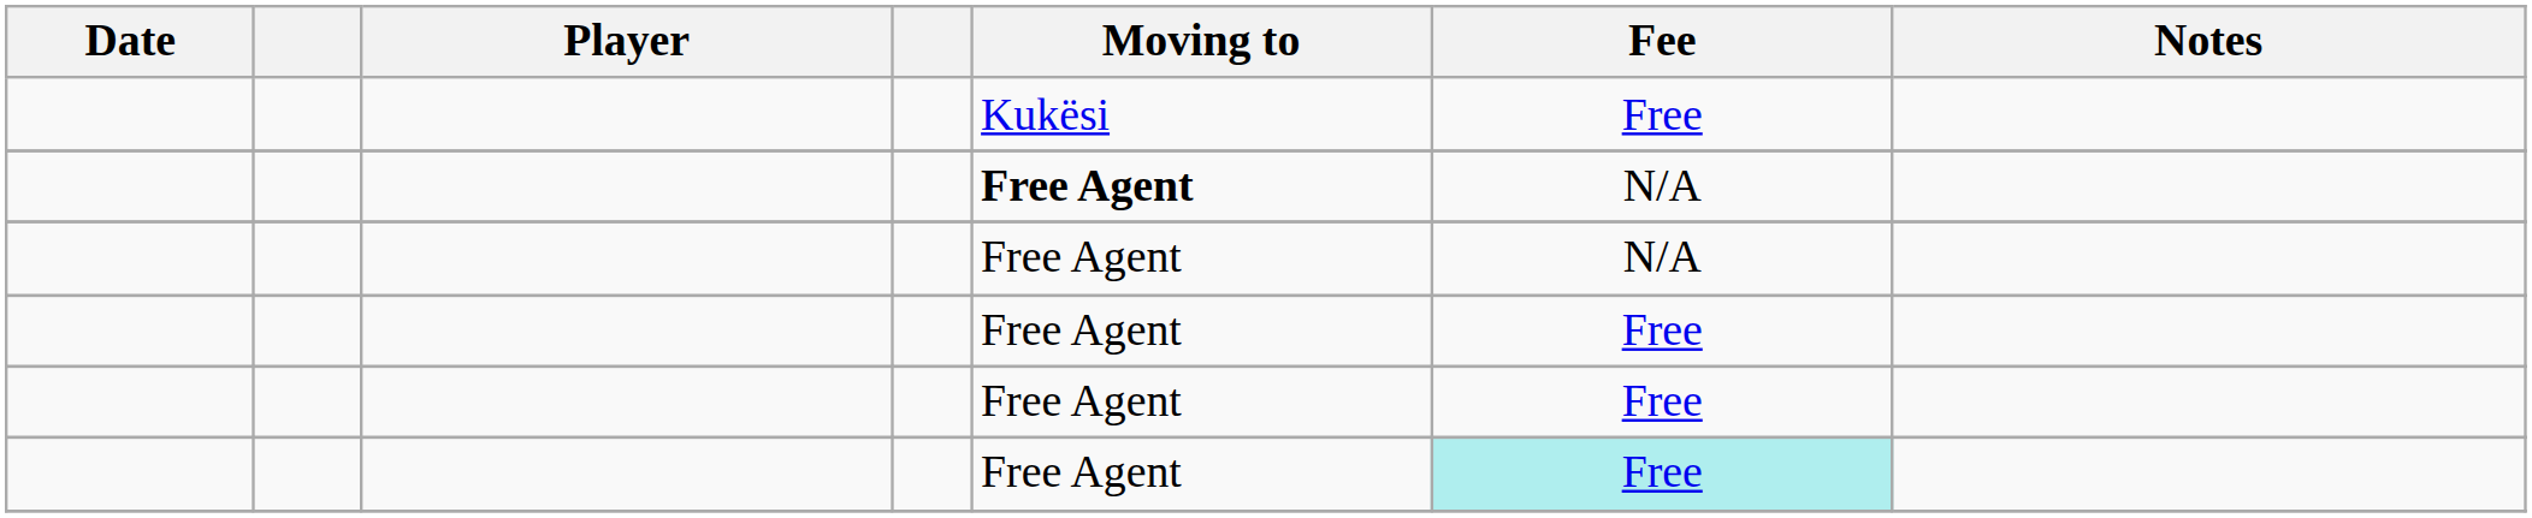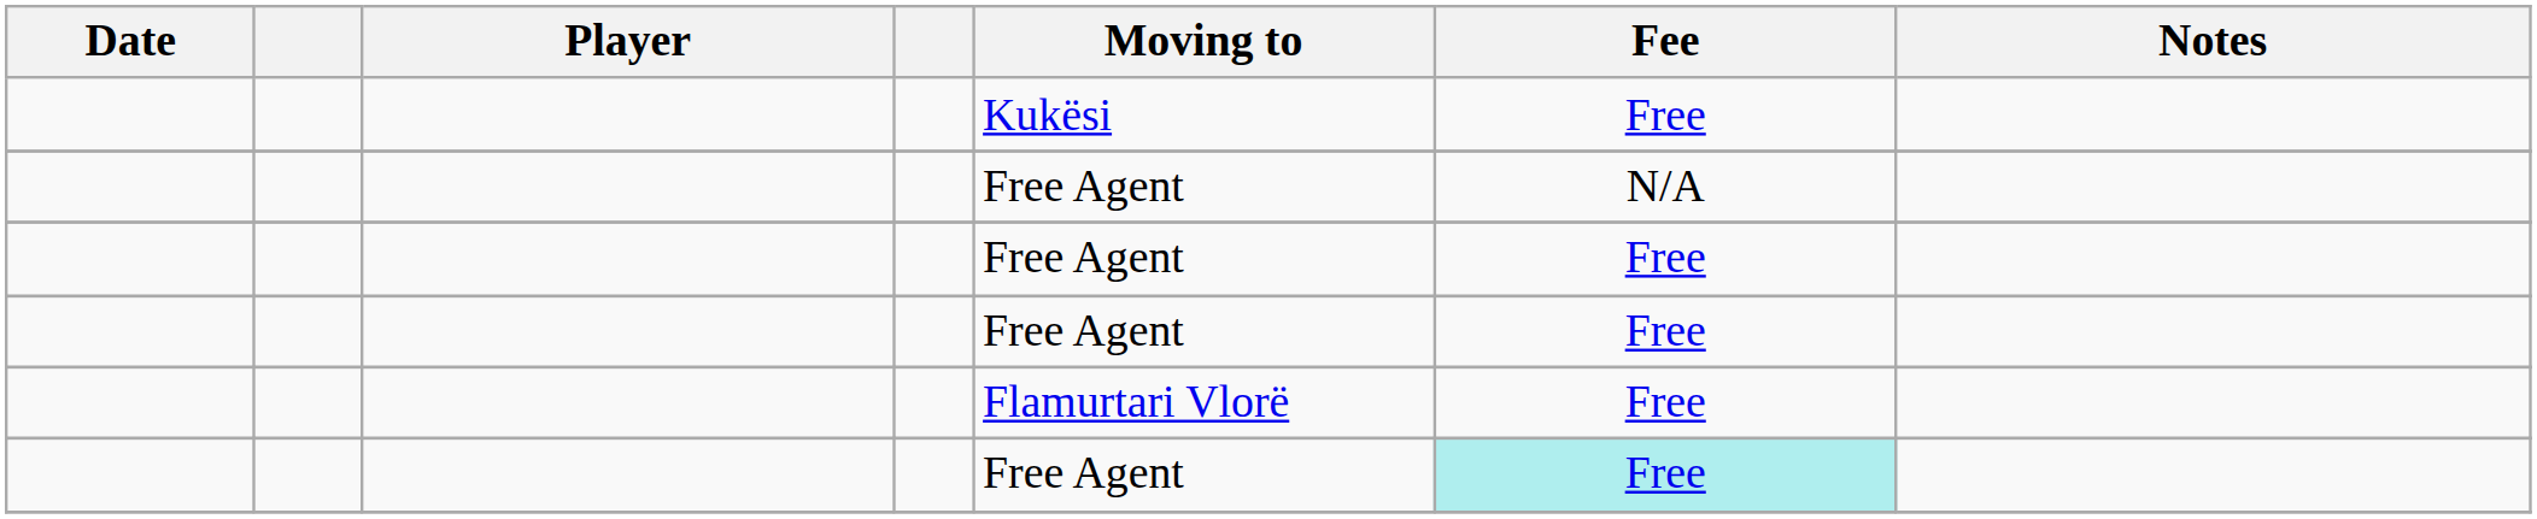row 3 | Moving to: bold -> normal
row 4 | Fee: N/A -> Free
row 6 | Moving to: Free Agent -> Flamurtari Vlorë
